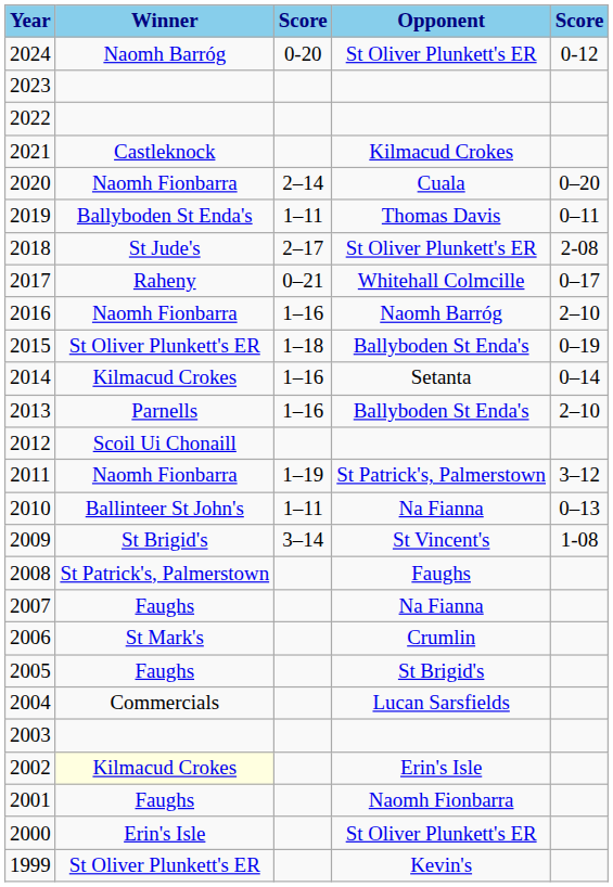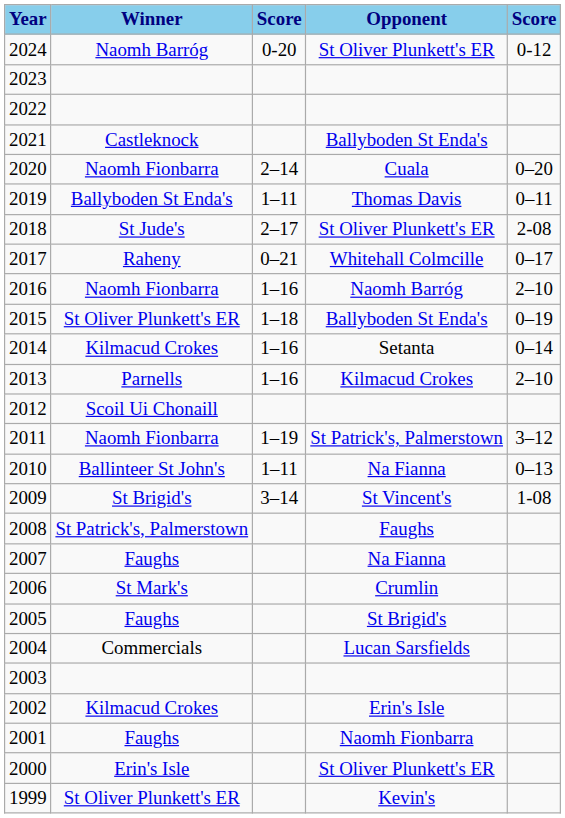2021 | Opponent: Kilmacud Crokes -> Ballyboden St Enda's
2013 | Opponent: Ballyboden St Enda's -> Kilmacud Crokes
2002 | Winner: lightyellow background -> no background
